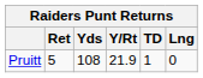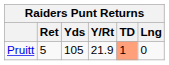Pruitt | Yds: 108 -> 105
Pruitt | TD: no background -> lightsalmon background
